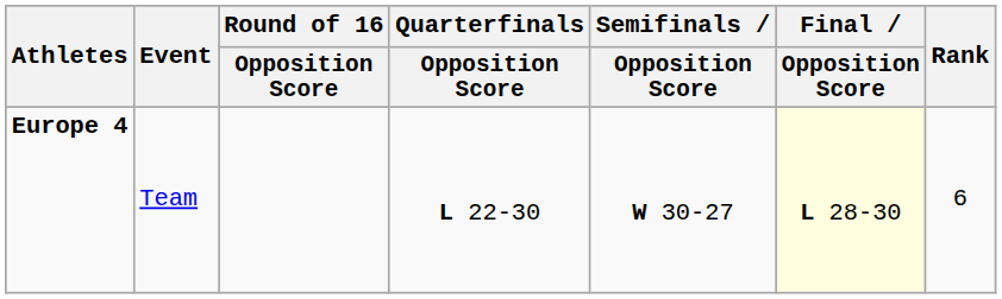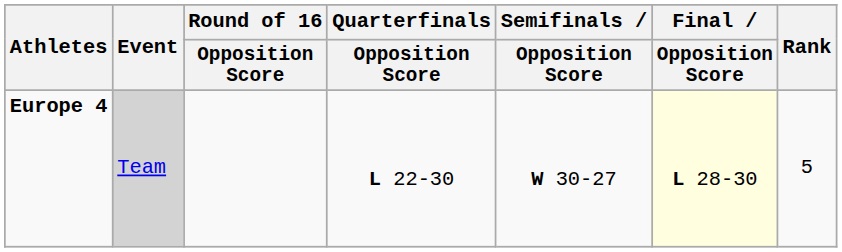Europe 4 | Event: no background -> lightgrey background
Europe 4 | Rank: 6 -> 5
